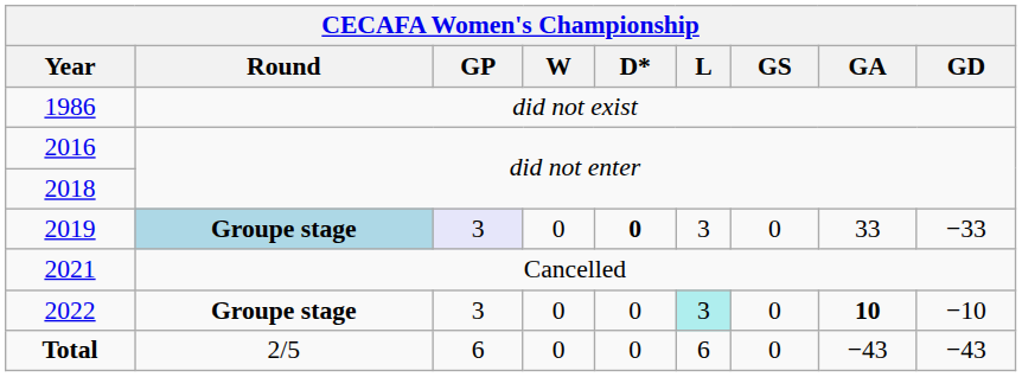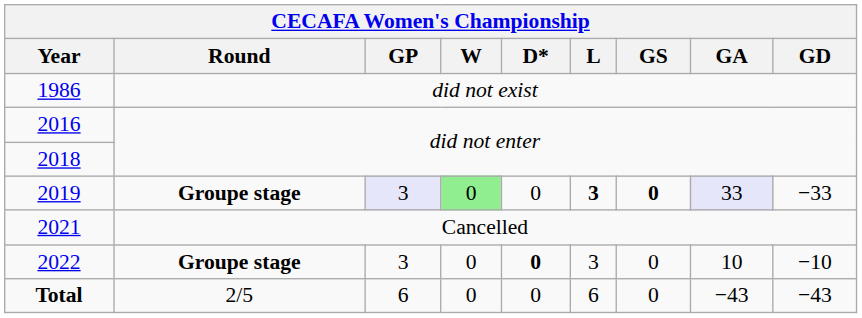2019 | Round: lightblue background -> no background
2019 | W: no background -> lightgreen background
2019 | D*: bold -> normal
2019 | L: normal -> bold
2019 | GS: normal -> bold
2019 | GA: no background -> lavender background
2022 | D*: normal -> bold
2022 | L: paleturquoise background -> no background
2022 | GA: bold -> normal
